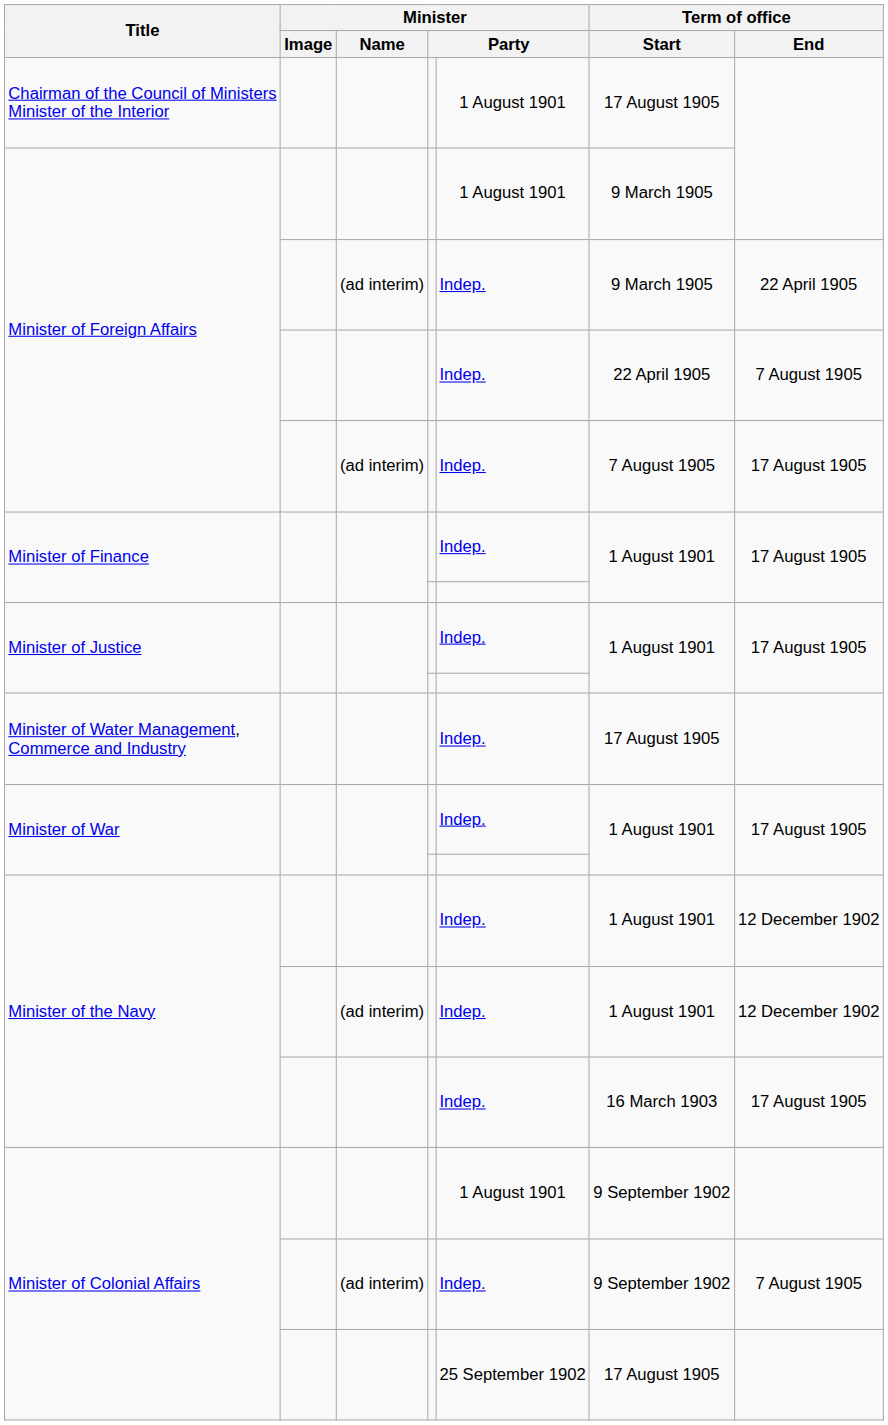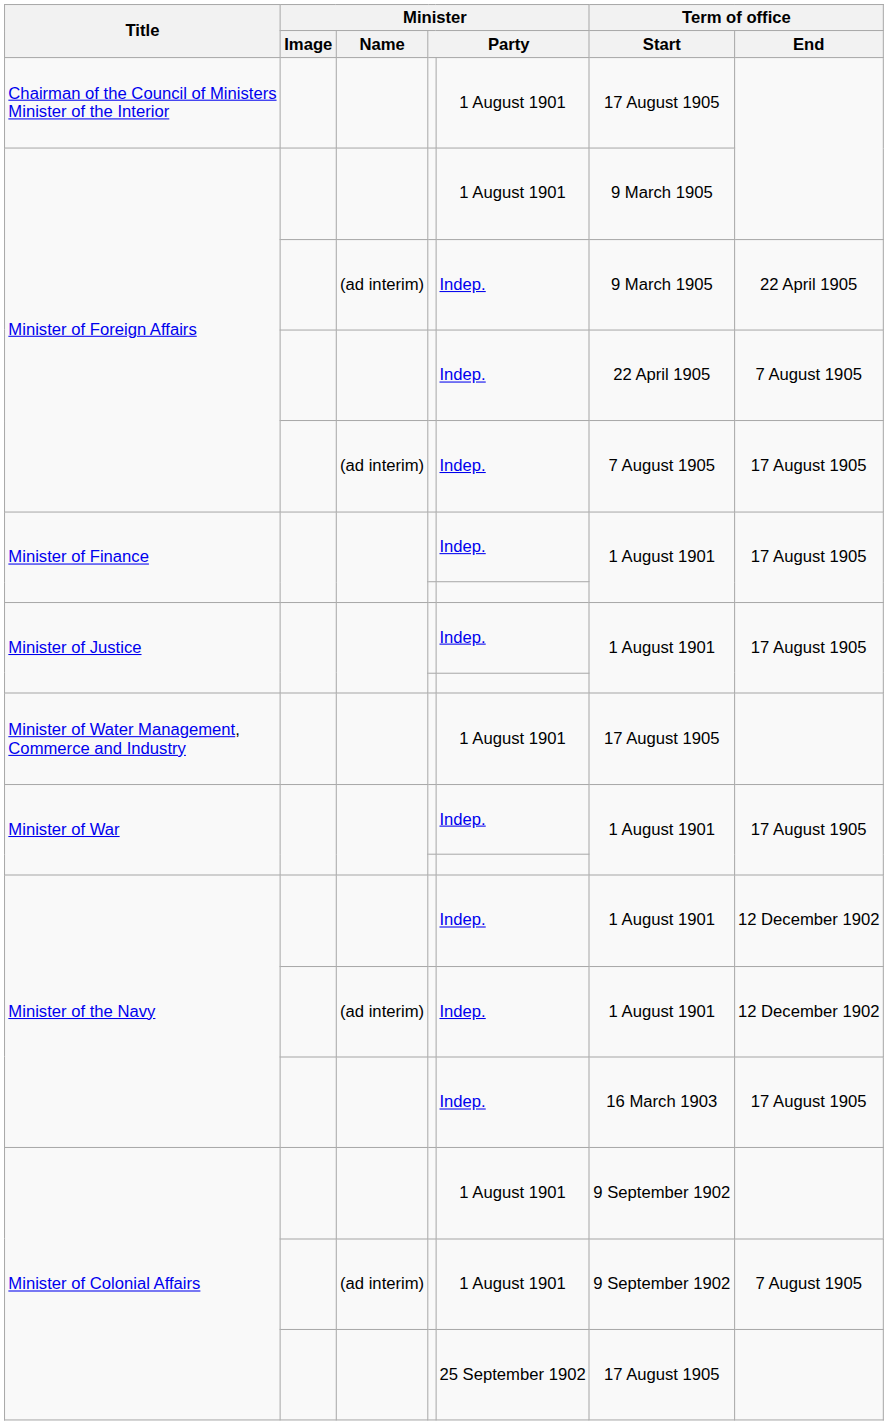Minister of Water Management, Commerce and Industry | column 5: Indep. -> 1 August 1901
Minister of Colonial Affairs / (ad interim) | column 5: Indep. -> 1 August 1901
